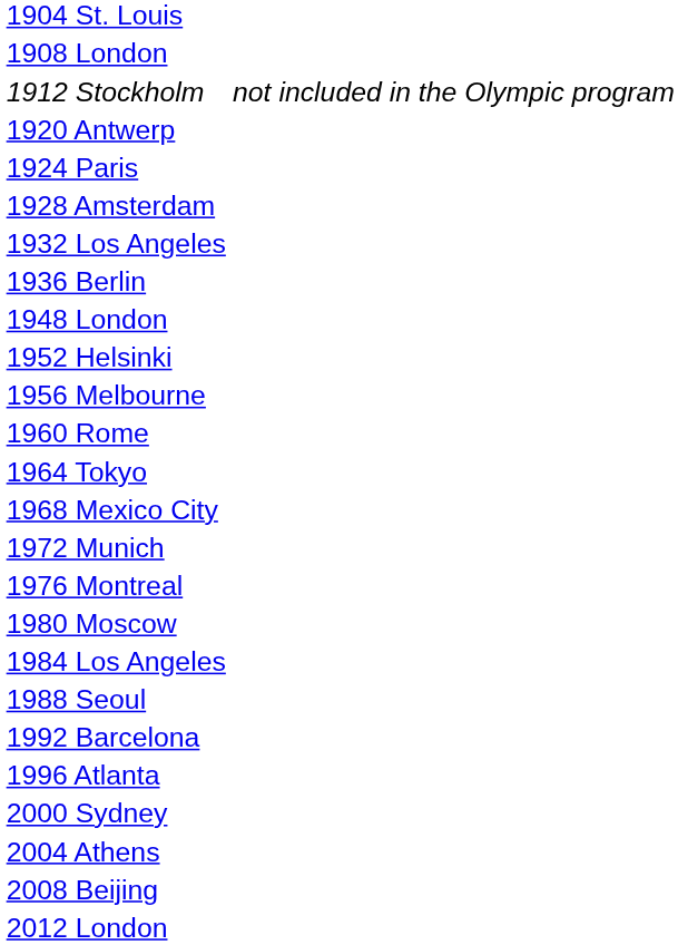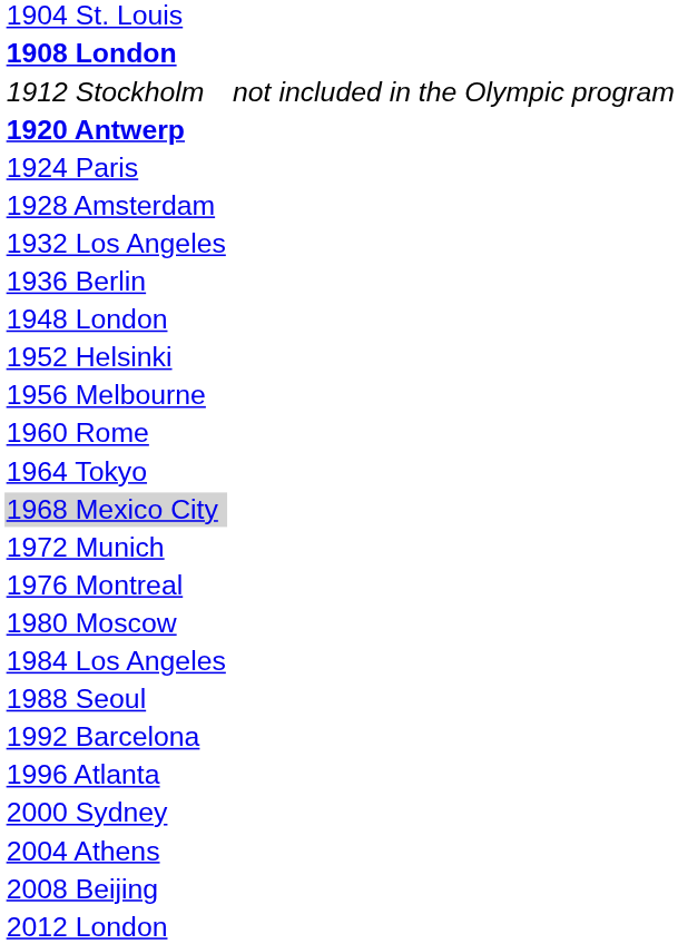1908 London | column 1: normal -> bold
1920 Antwerp | column 1: normal -> bold
1968 Mexico City | column 1: no background -> lightgrey background
